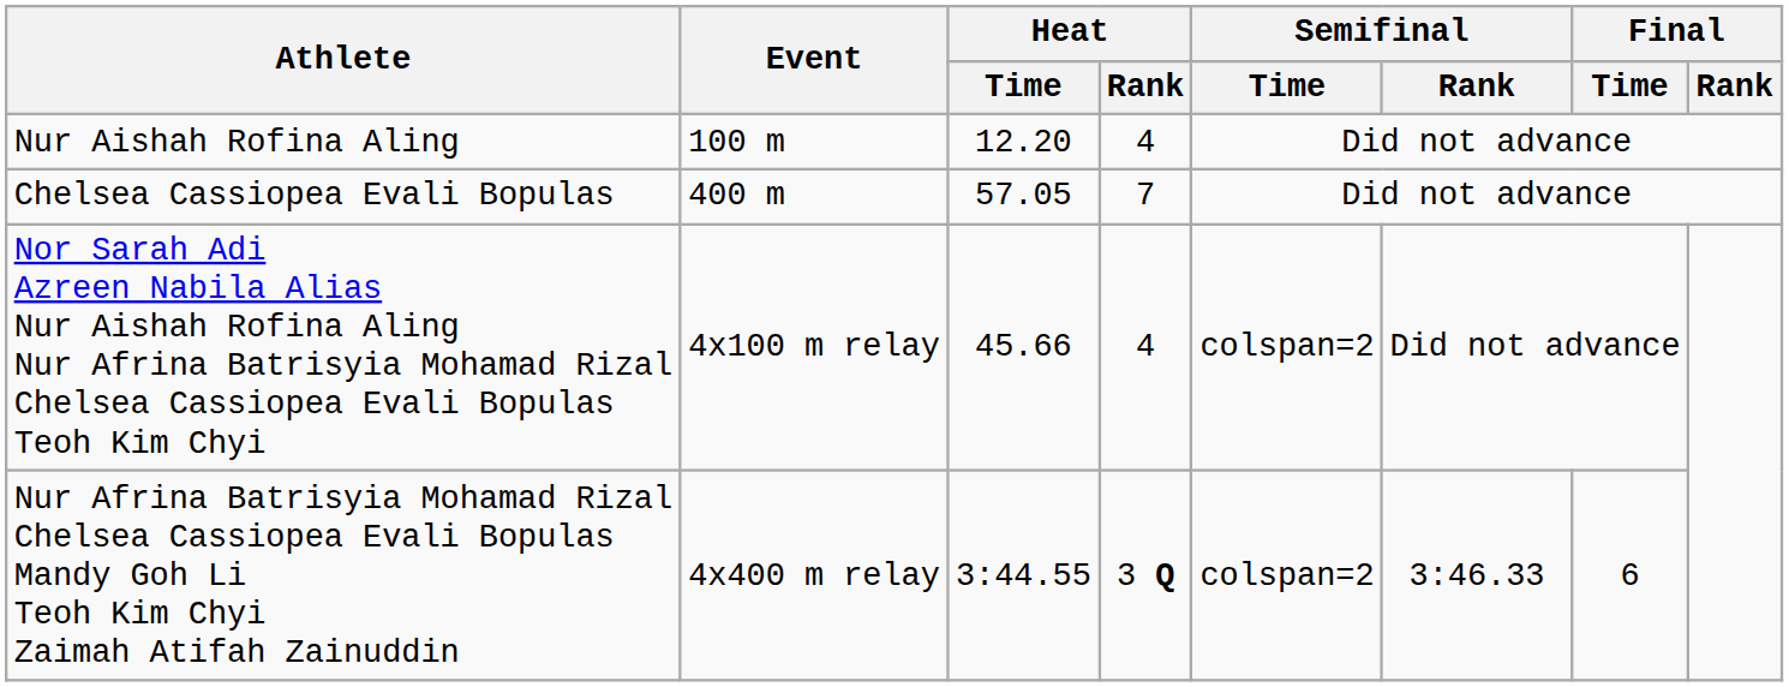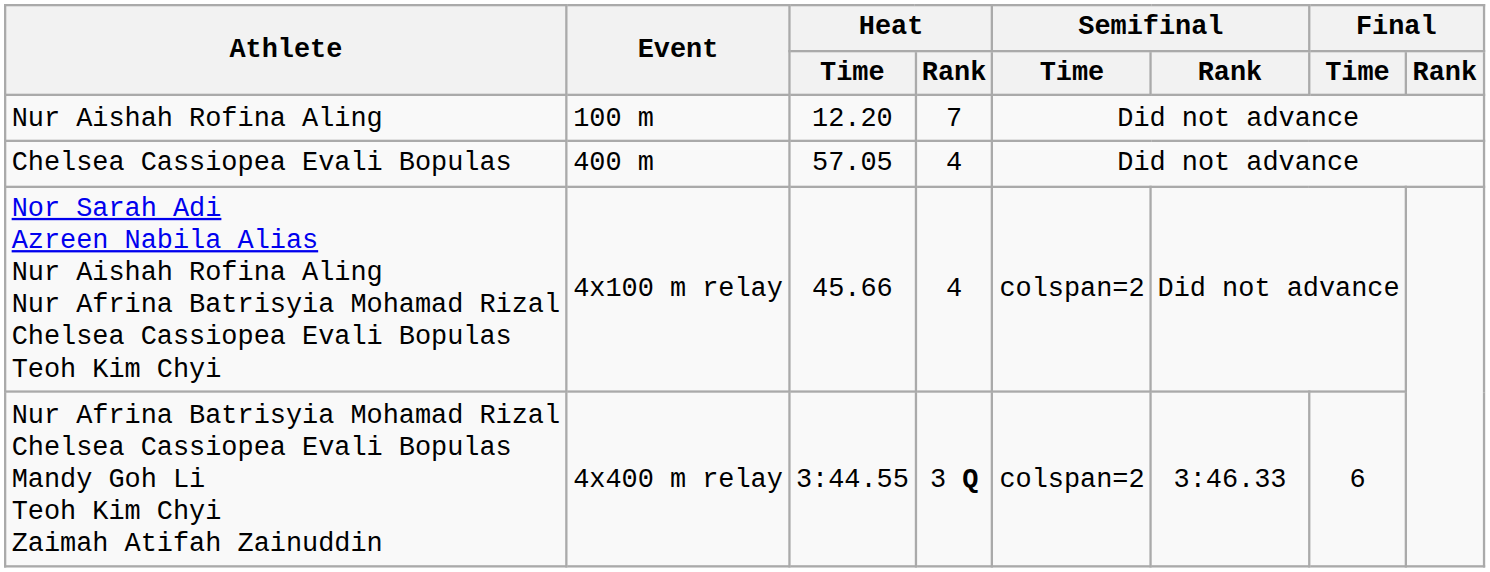Nur Aishah Rofina Aling | Heat / Rank: 4 -> 7
Chelsea Cassiopea Evali Bopulas | Heat / Rank: 7 -> 4
